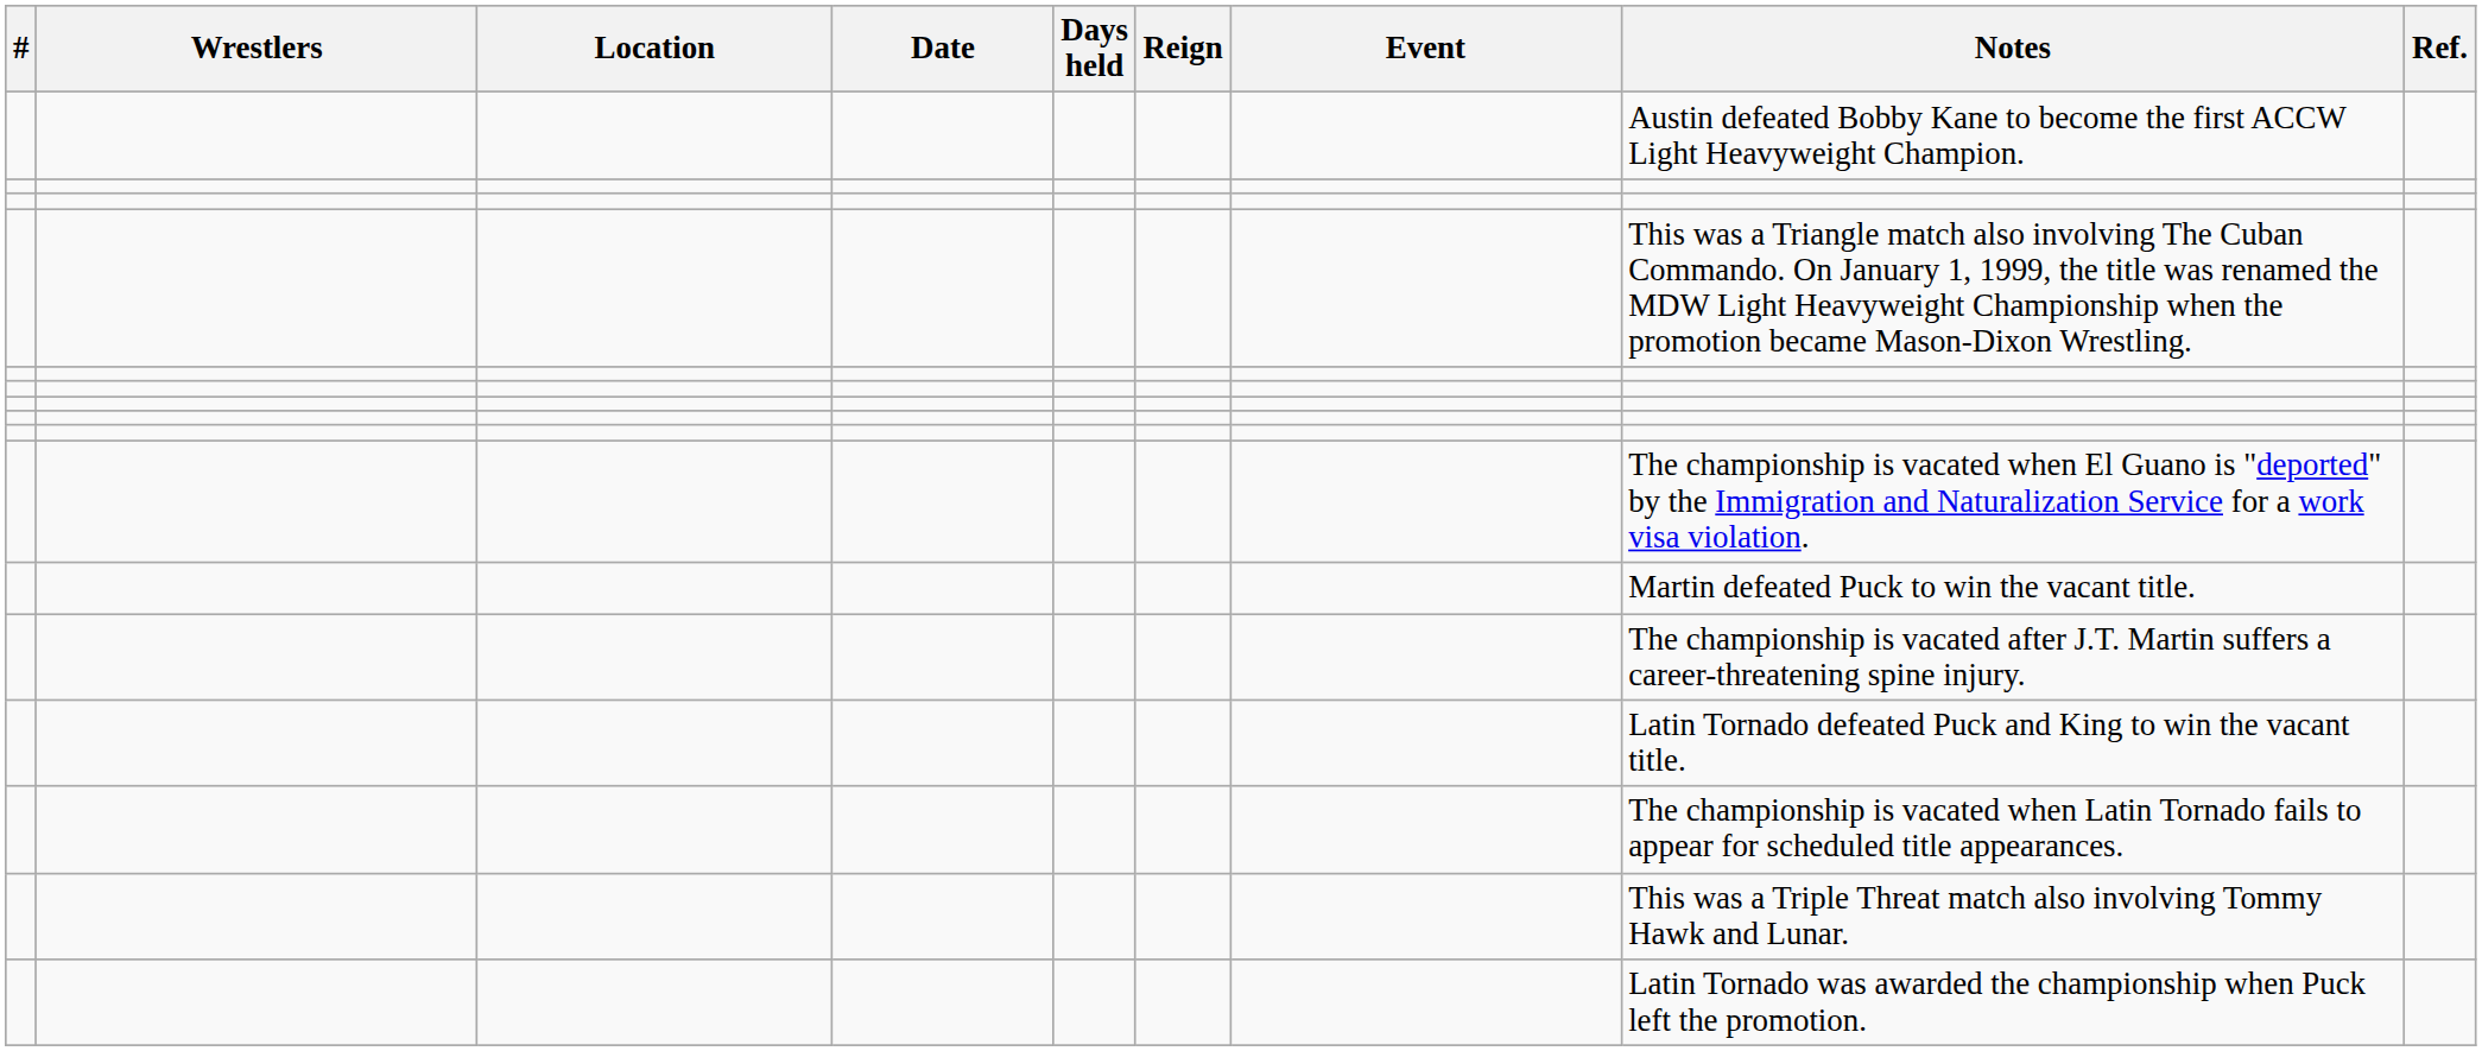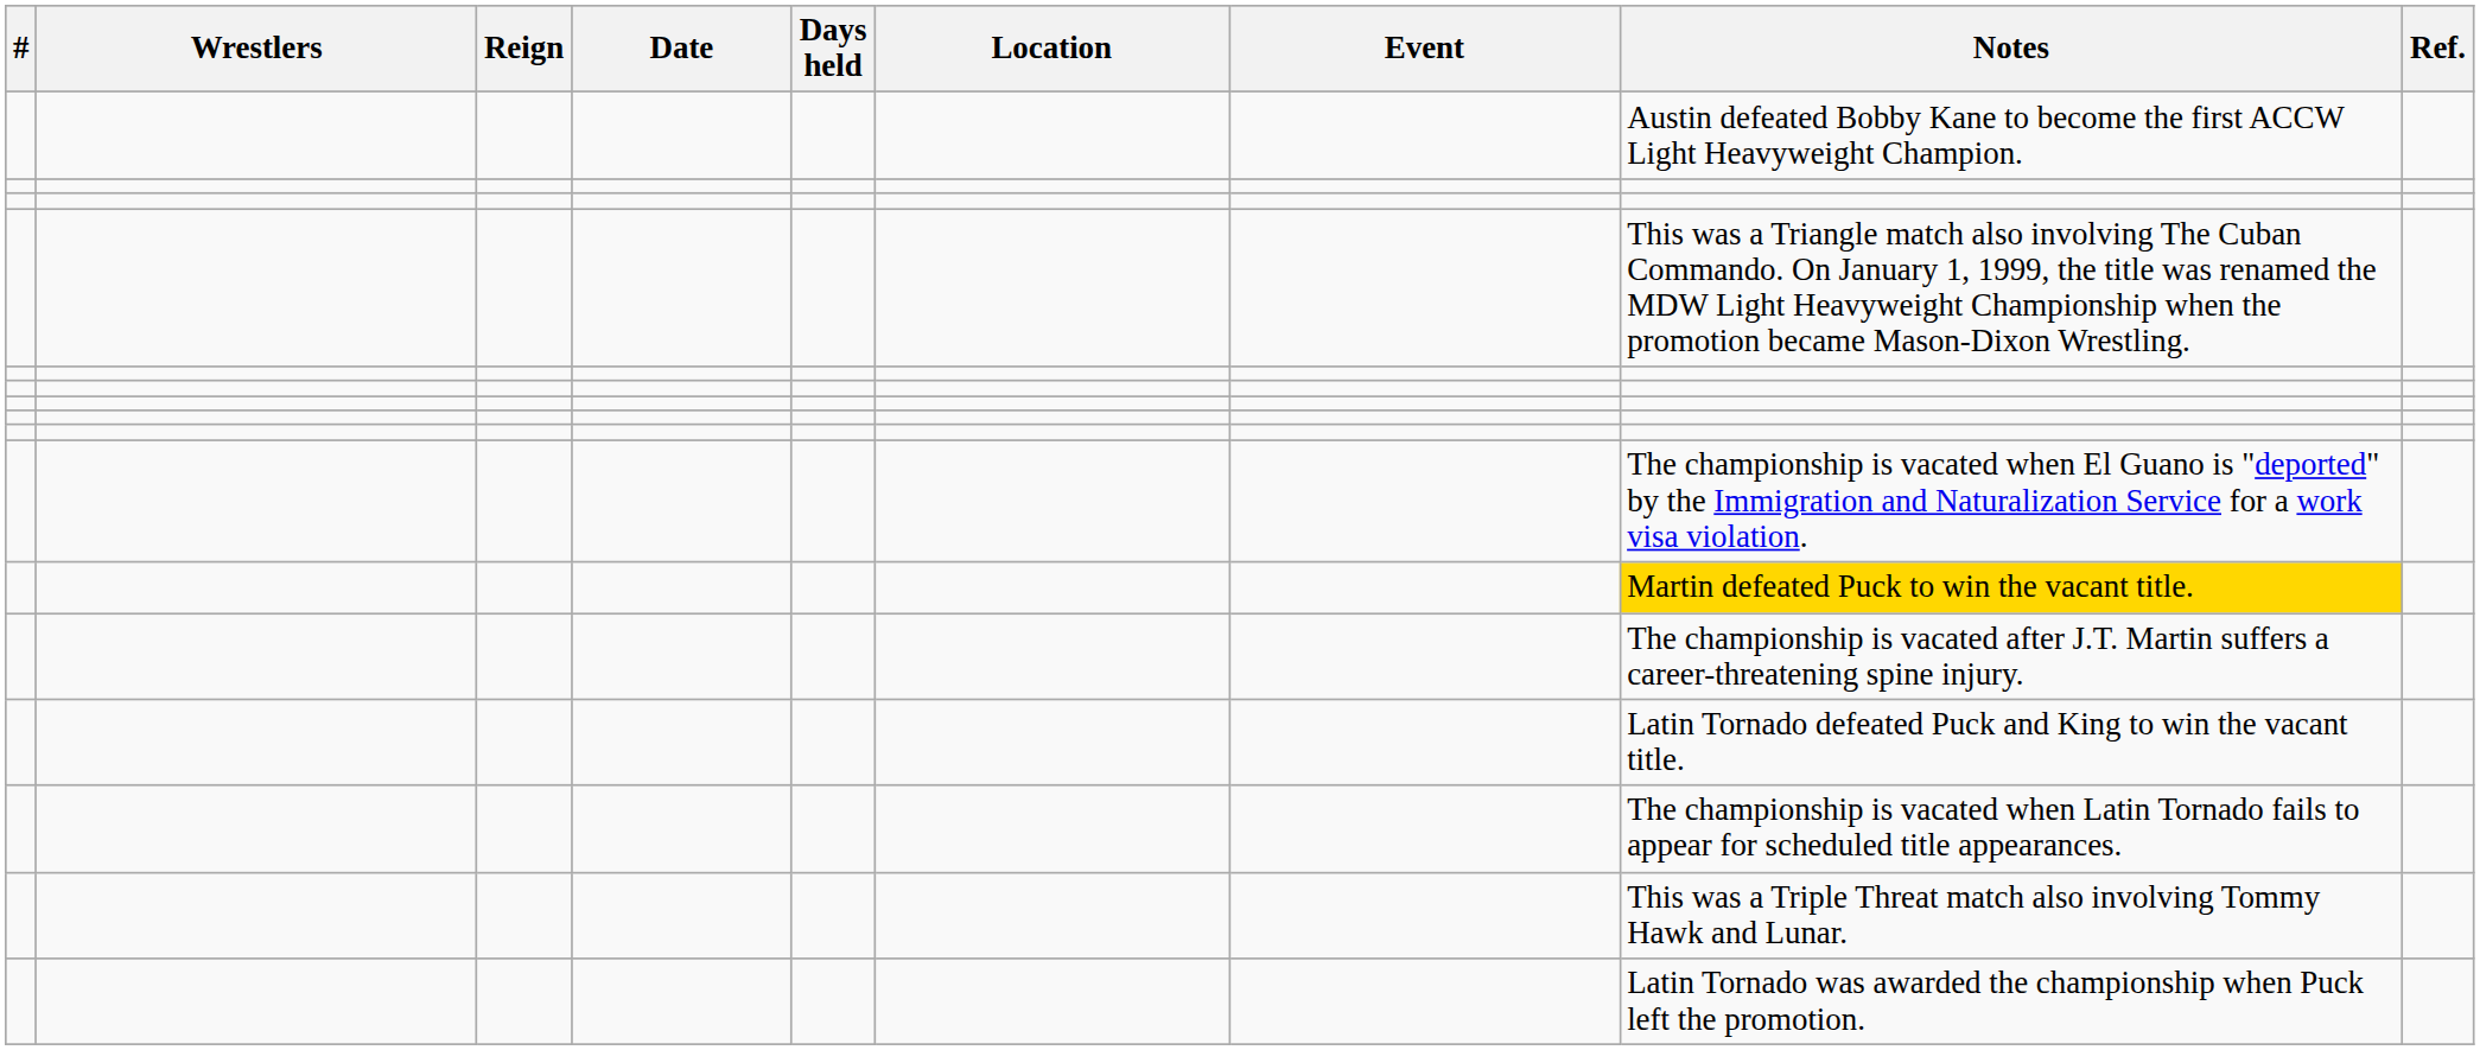columns swapped: Reign <-> Location
row 12 | Notes: no background -> gold background
